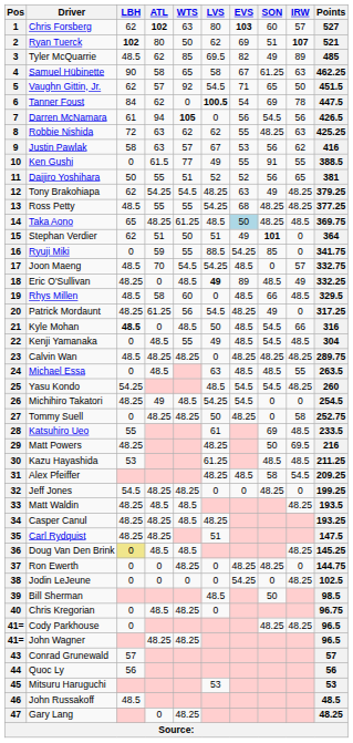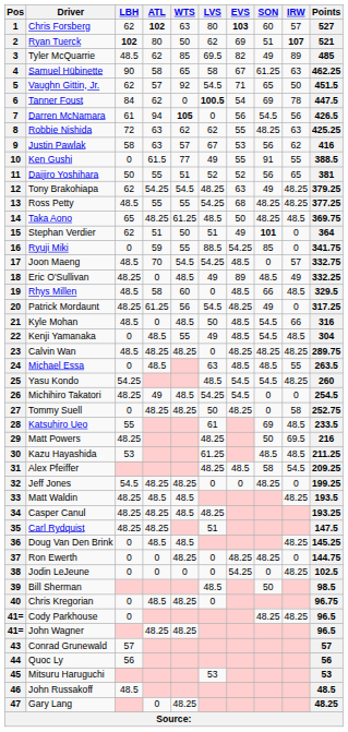14 | EVS: lightblue background -> no background
18 | LVS: bold -> normal
21 | LBH: bold -> normal
36 | LBH: khaki background -> no background
